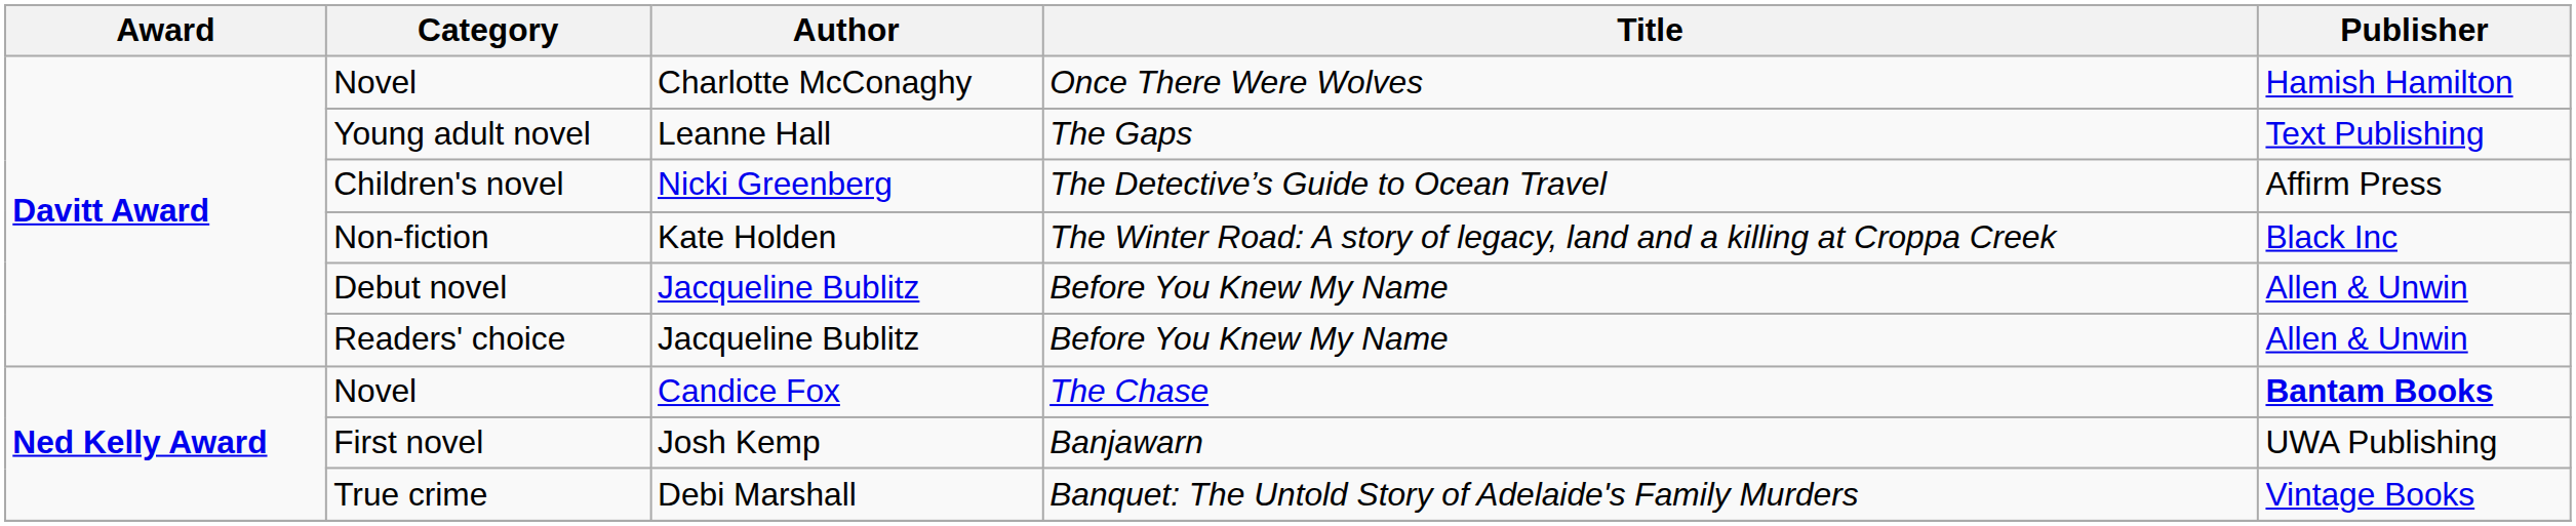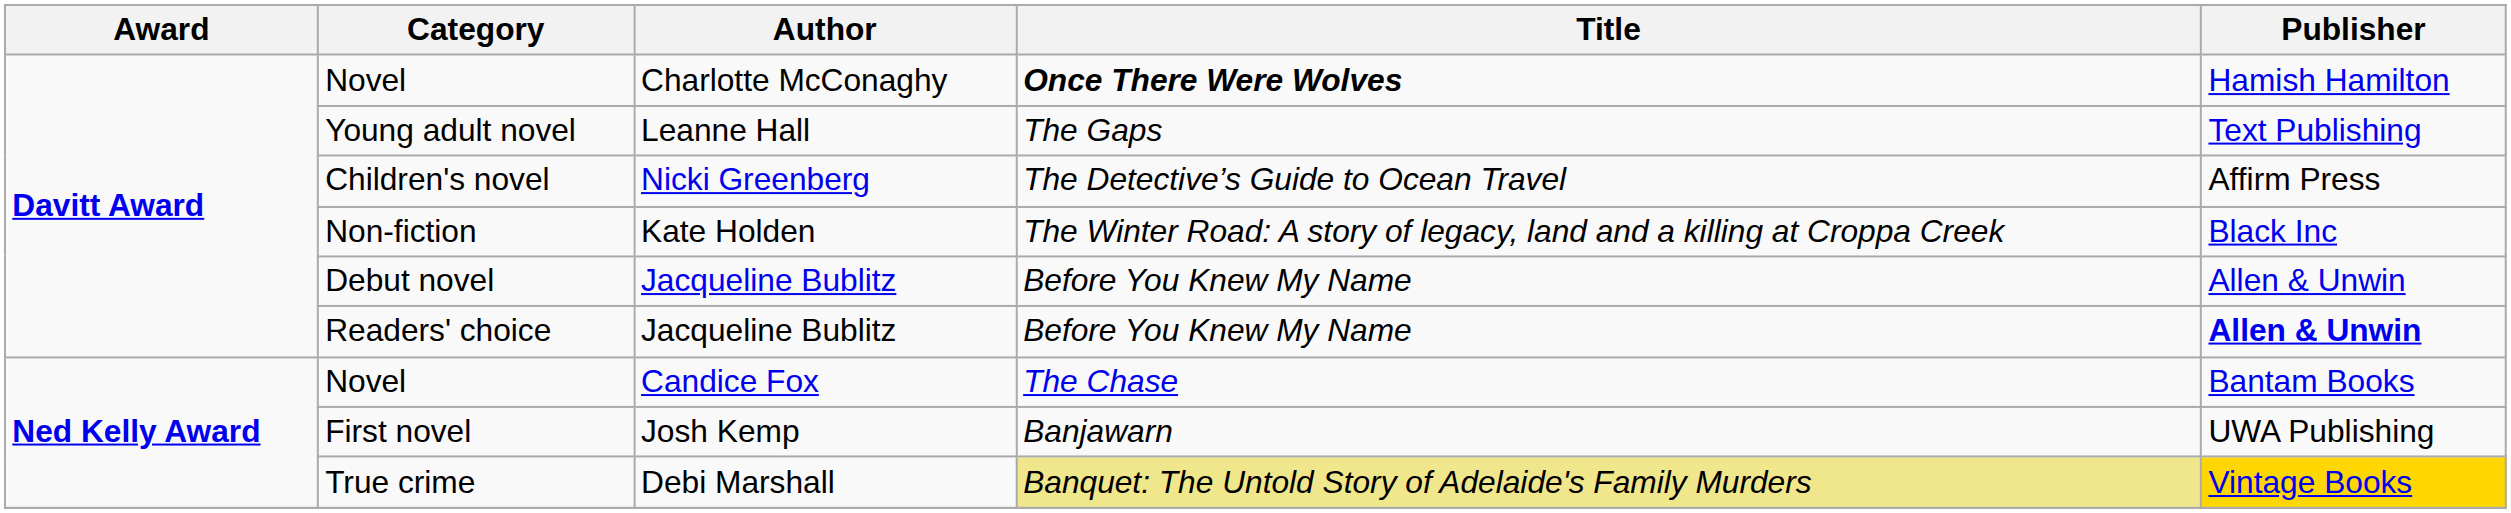Novel / Charlotte McConaghy | Title: normal -> bold
Readers' choice | Publisher: normal -> bold
Novel / Candice Fox | Publisher: bold -> normal
True crime | Title: no background -> khaki background
True crime | Publisher: no background -> gold background
